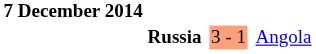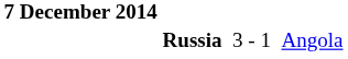Russia | column 3: lightsalmon background -> no background
